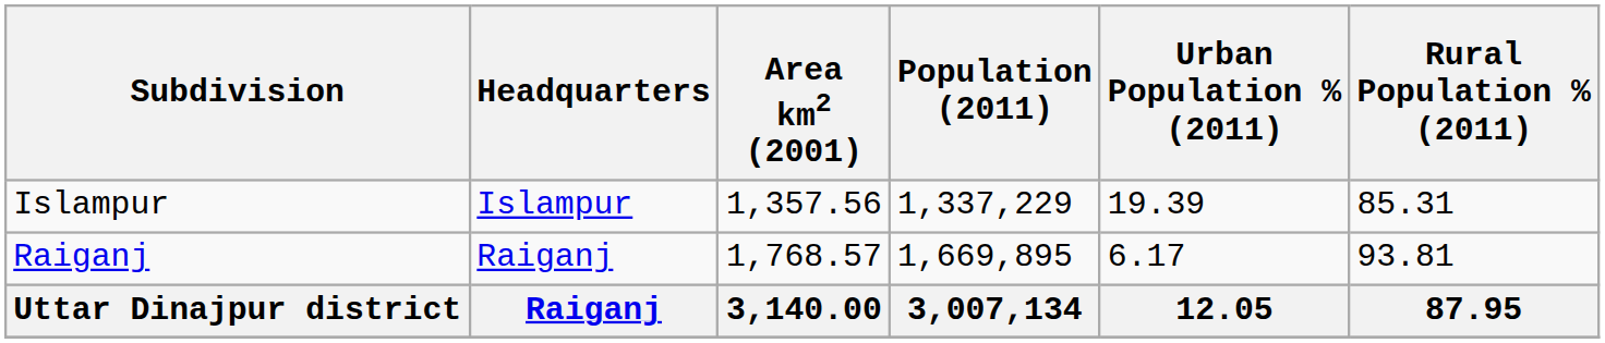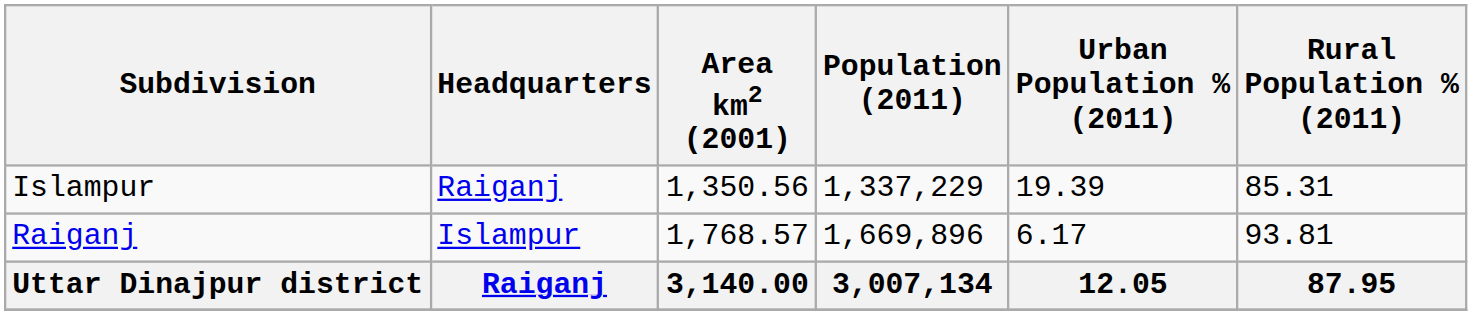row 2 | Headquarters: Islampur -> Raiganj
row 2 | Area km2 (2001): 1,357.56 -> 1,350.56
row 3 | Headquarters: Raiganj -> Islampur
row 3 | Population (2011): 1,669,895 -> 1,669,896
